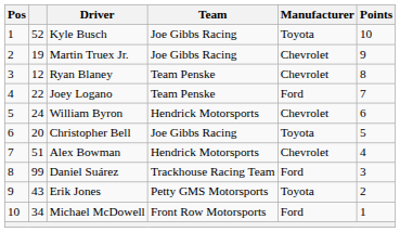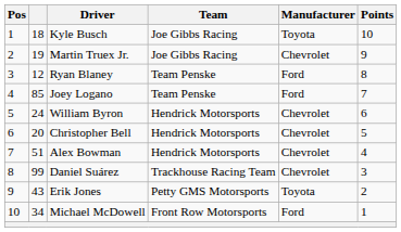Kyle Busch | column 2: 52 -> 18
Ryan Blaney | Manufacturer: Chevrolet -> Ford
Joey Logano | column 2: 22 -> 85
Christopher Bell | Team: Joe Gibbs Racing -> Hendrick Motorsports
Christopher Bell | Manufacturer: Toyota -> Chevrolet
Daniel Suárez | Manufacturer: Ford -> Chevrolet
